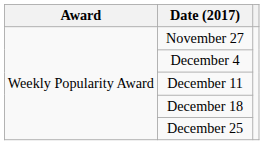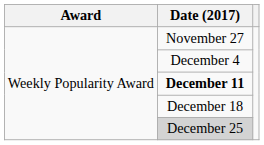December 11 | Date (2017): normal -> bold
December 25 | Date (2017): no background -> lightgrey background
